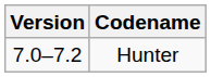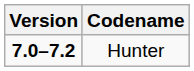Hunter | Version: normal -> bold
